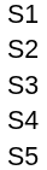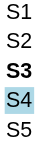S3 | column 1: normal -> bold
S4 | column 1: no background -> lightblue background
